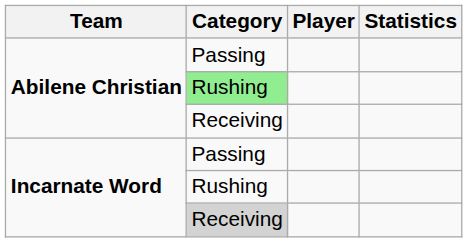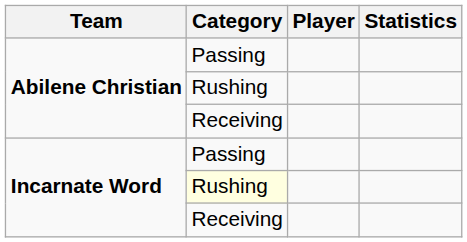Abilene Christian / Rushing | Category: lightgreen background -> no background
Incarnate Word / Rushing | Category: no background -> lightyellow background
Incarnate Word / Receiving | Category: lightgrey background -> no background
